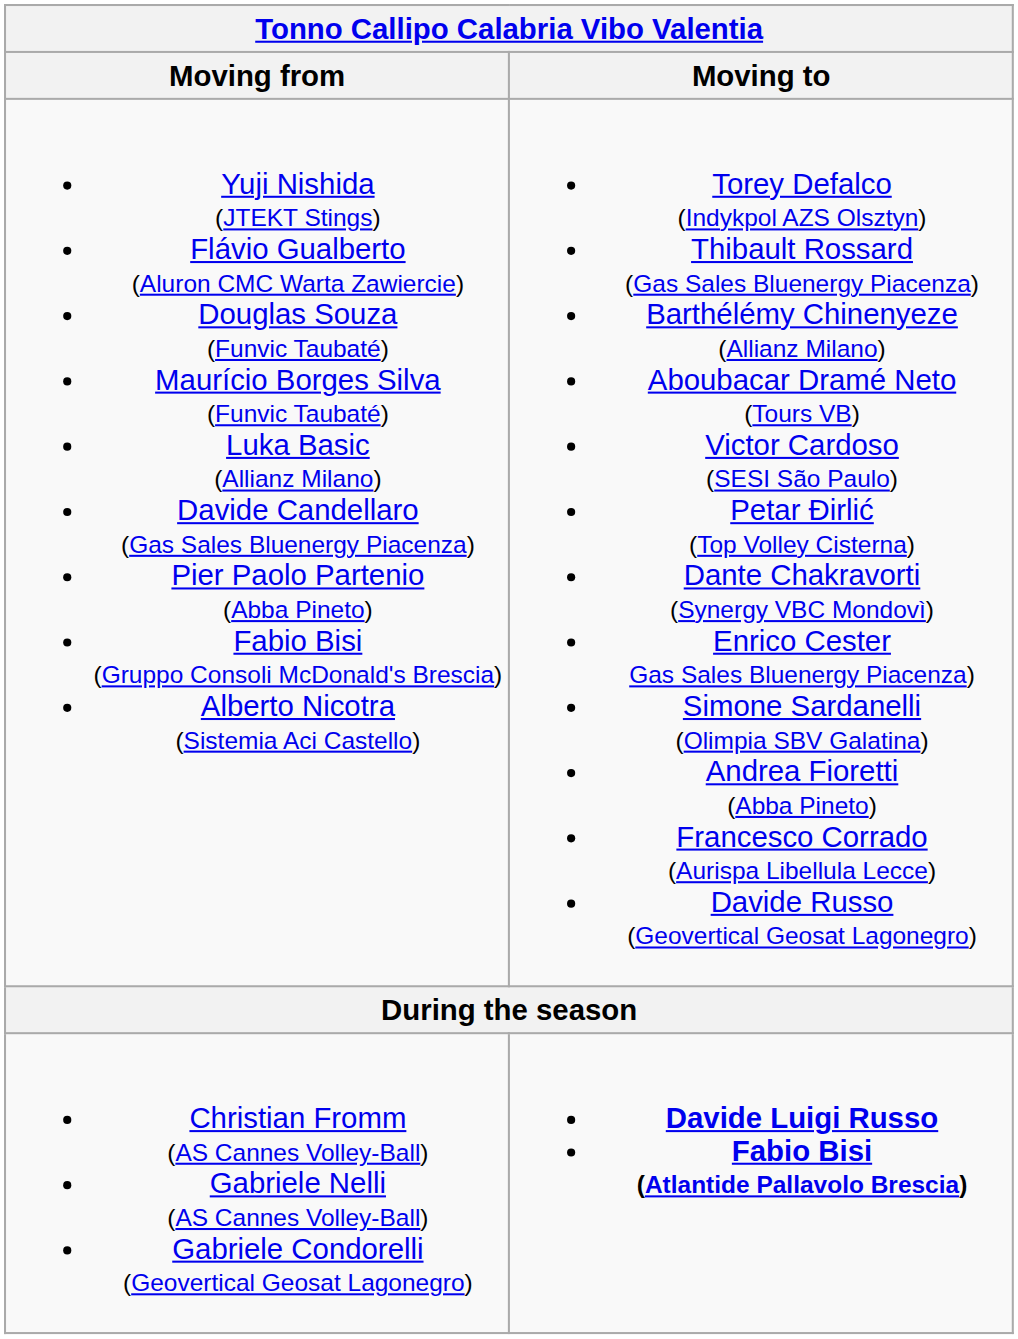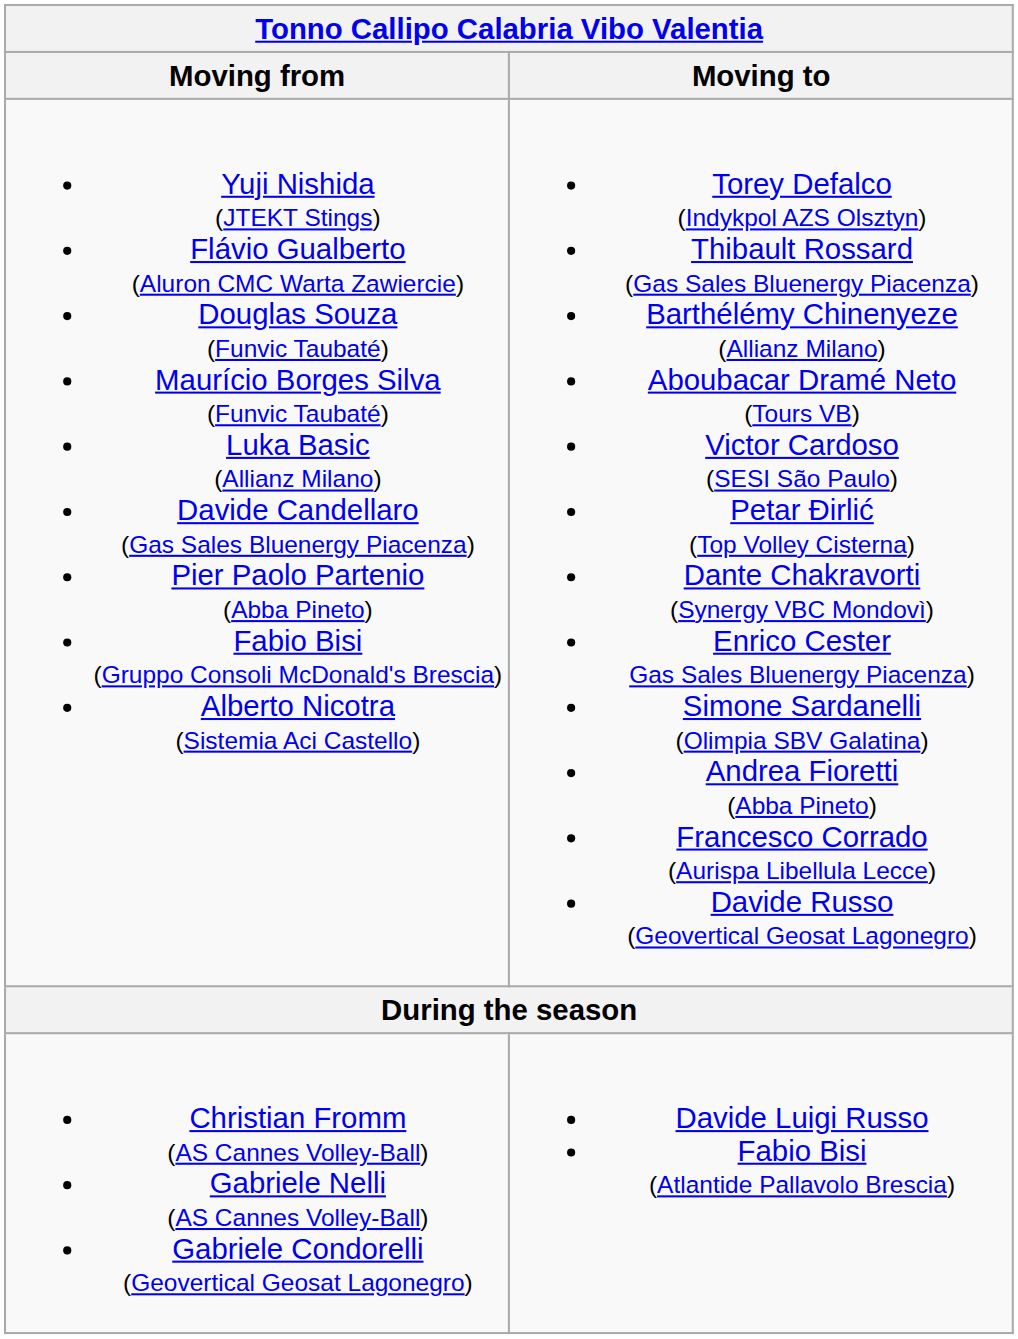row 5 | Moving to: bold -> normal
